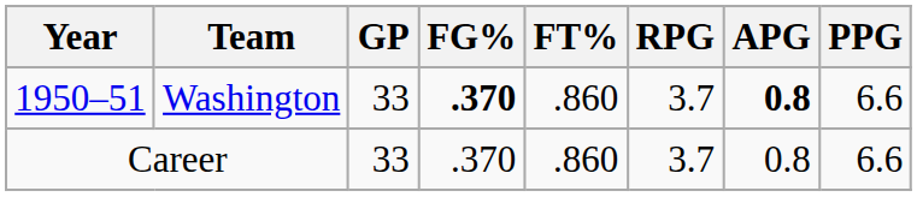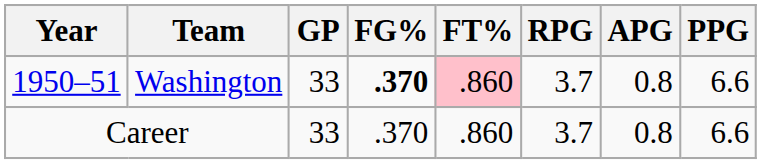1950–51 | FT%: no background -> pink background
1950–51 | APG: bold -> normal
